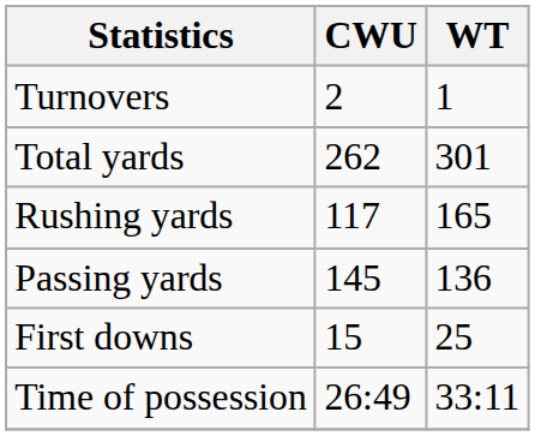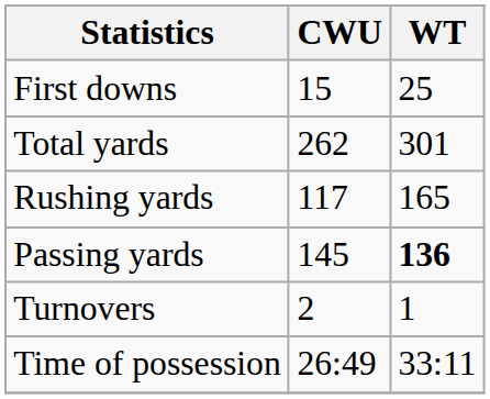rows swapped: First downs <-> Turnovers
Passing yards | WT: normal -> bold
